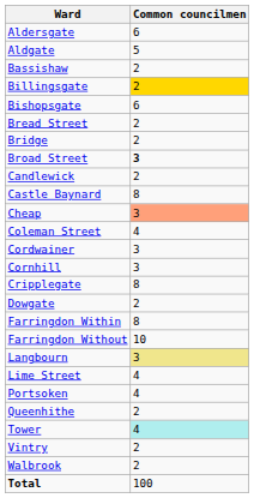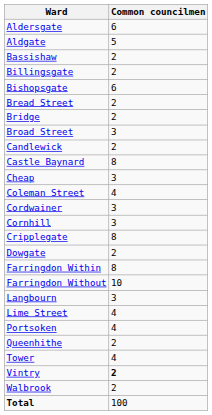Billingsgate | Common councilmen: gold background -> no background
Broad Street | Common councilmen: bold -> normal
Cheap | Common councilmen: lightsalmon background -> no background
Langbourn | Common councilmen: khaki background -> no background
Tower | Common councilmen: paleturquoise background -> no background
Vintry | Common councilmen: normal -> bold
